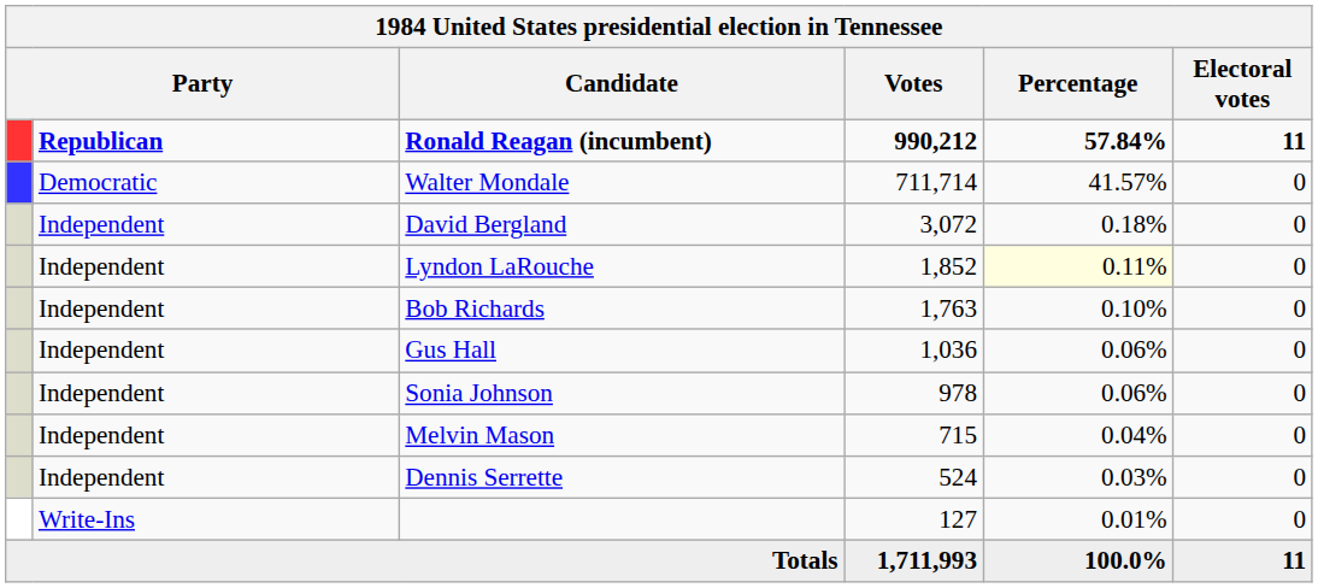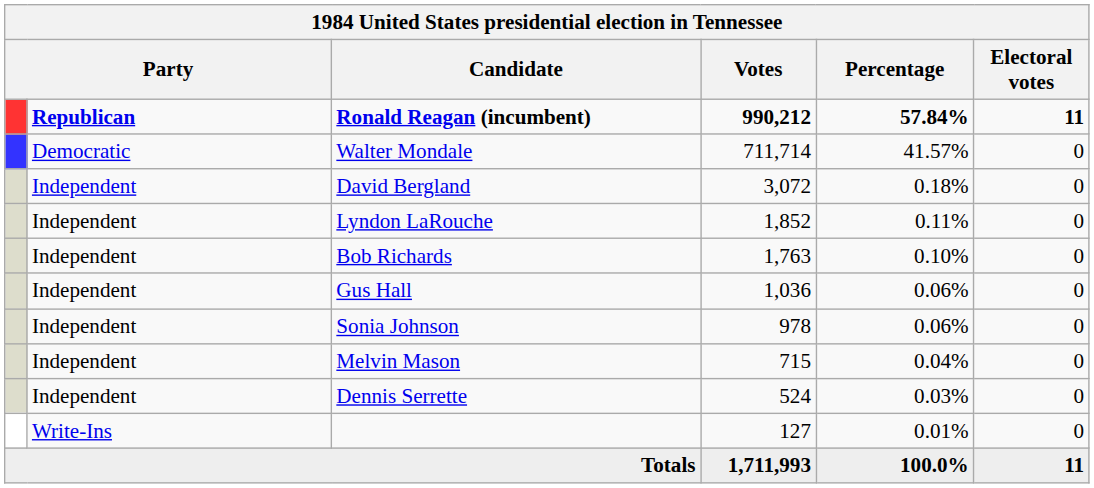Lyndon LaRouche | Percentage: lightyellow background -> no background
